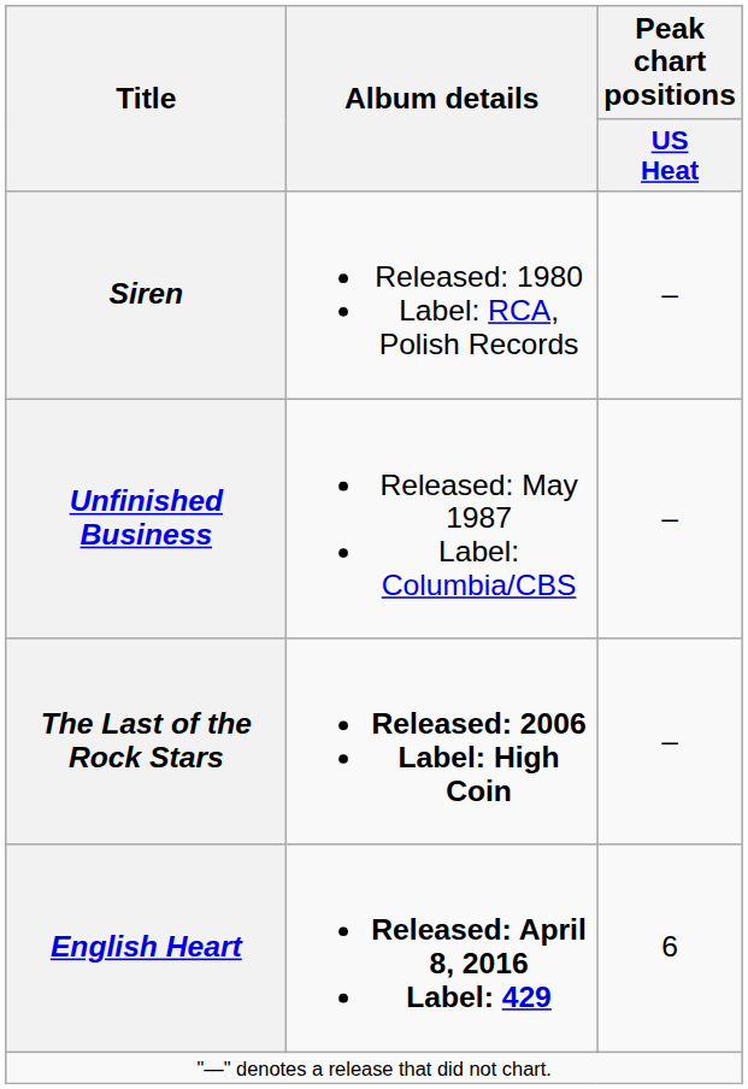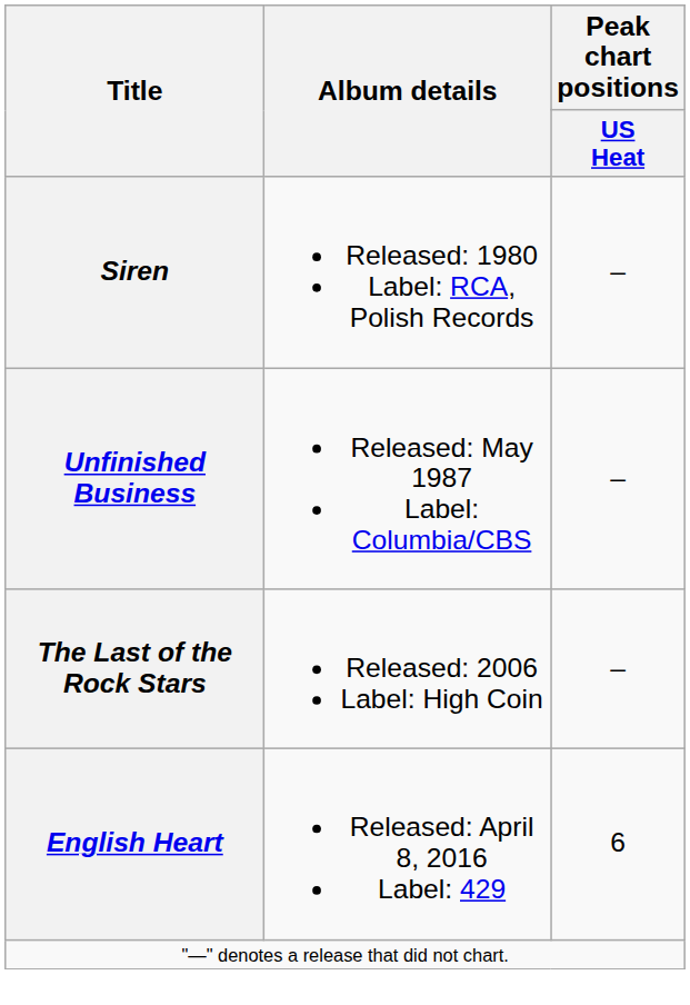The Last of the Rock Stars | Album details: bold -> normal
English Heart | Album details: bold -> normal
